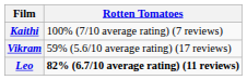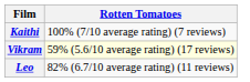row 3 | Rotten Tomatoes: no background -> lightyellow background
row 4 | Rotten Tomatoes: bold -> normal
